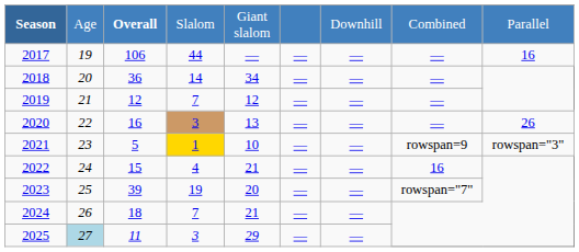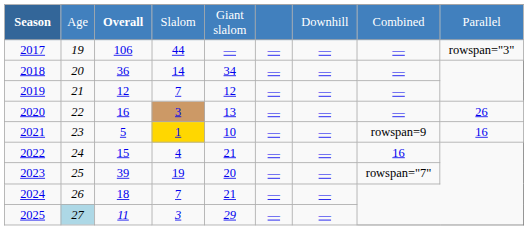2017 | column 9: 16 -> rowspan="3"
2021 | column 9: rowspan="3" -> 16
